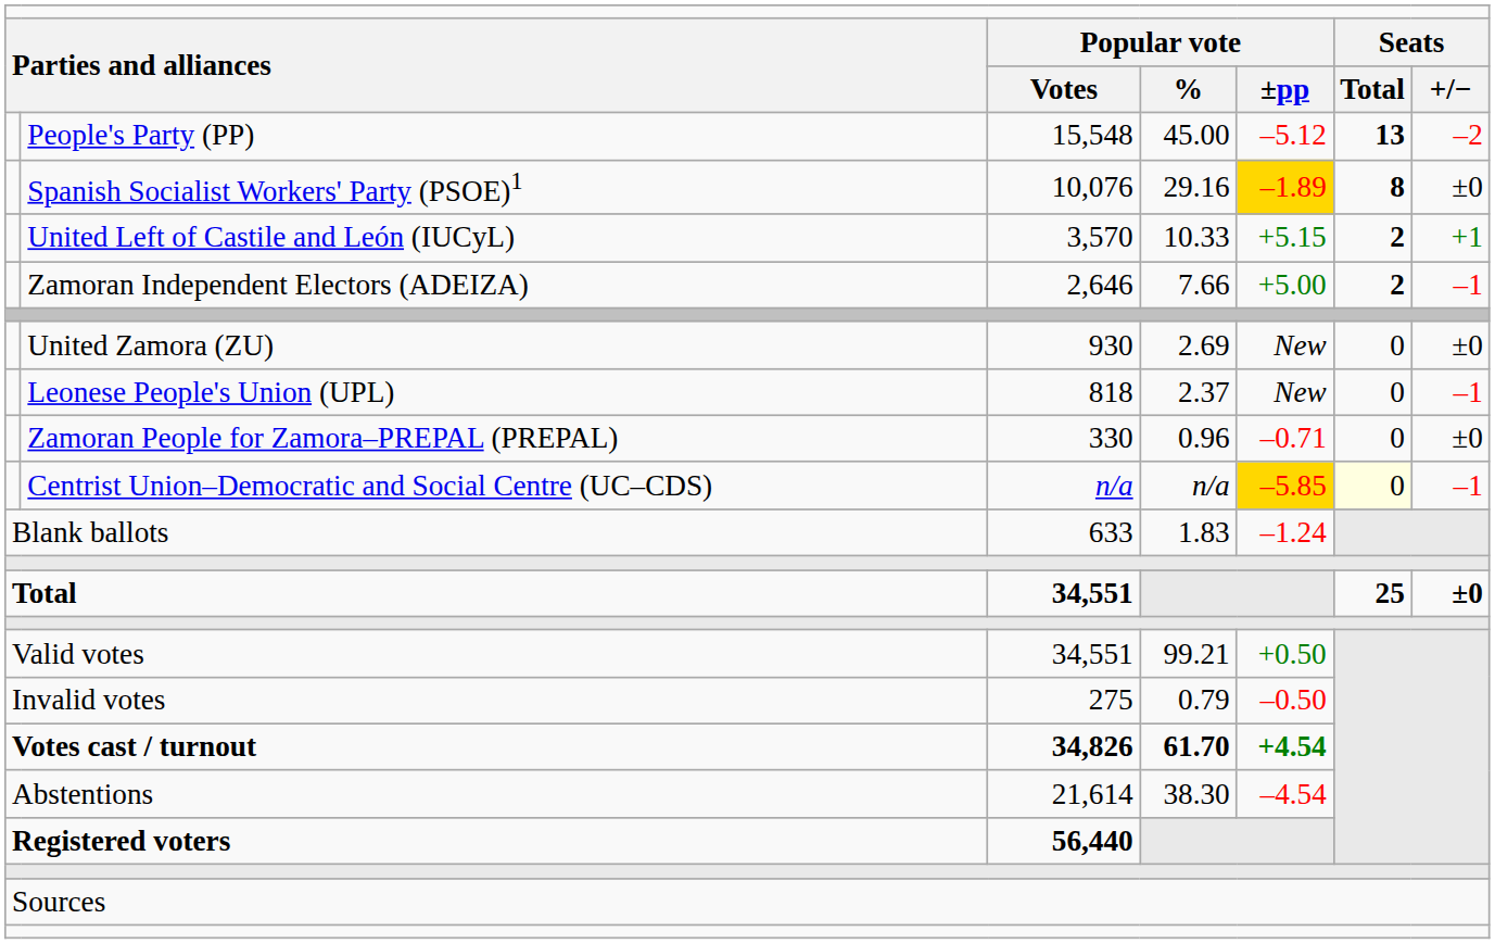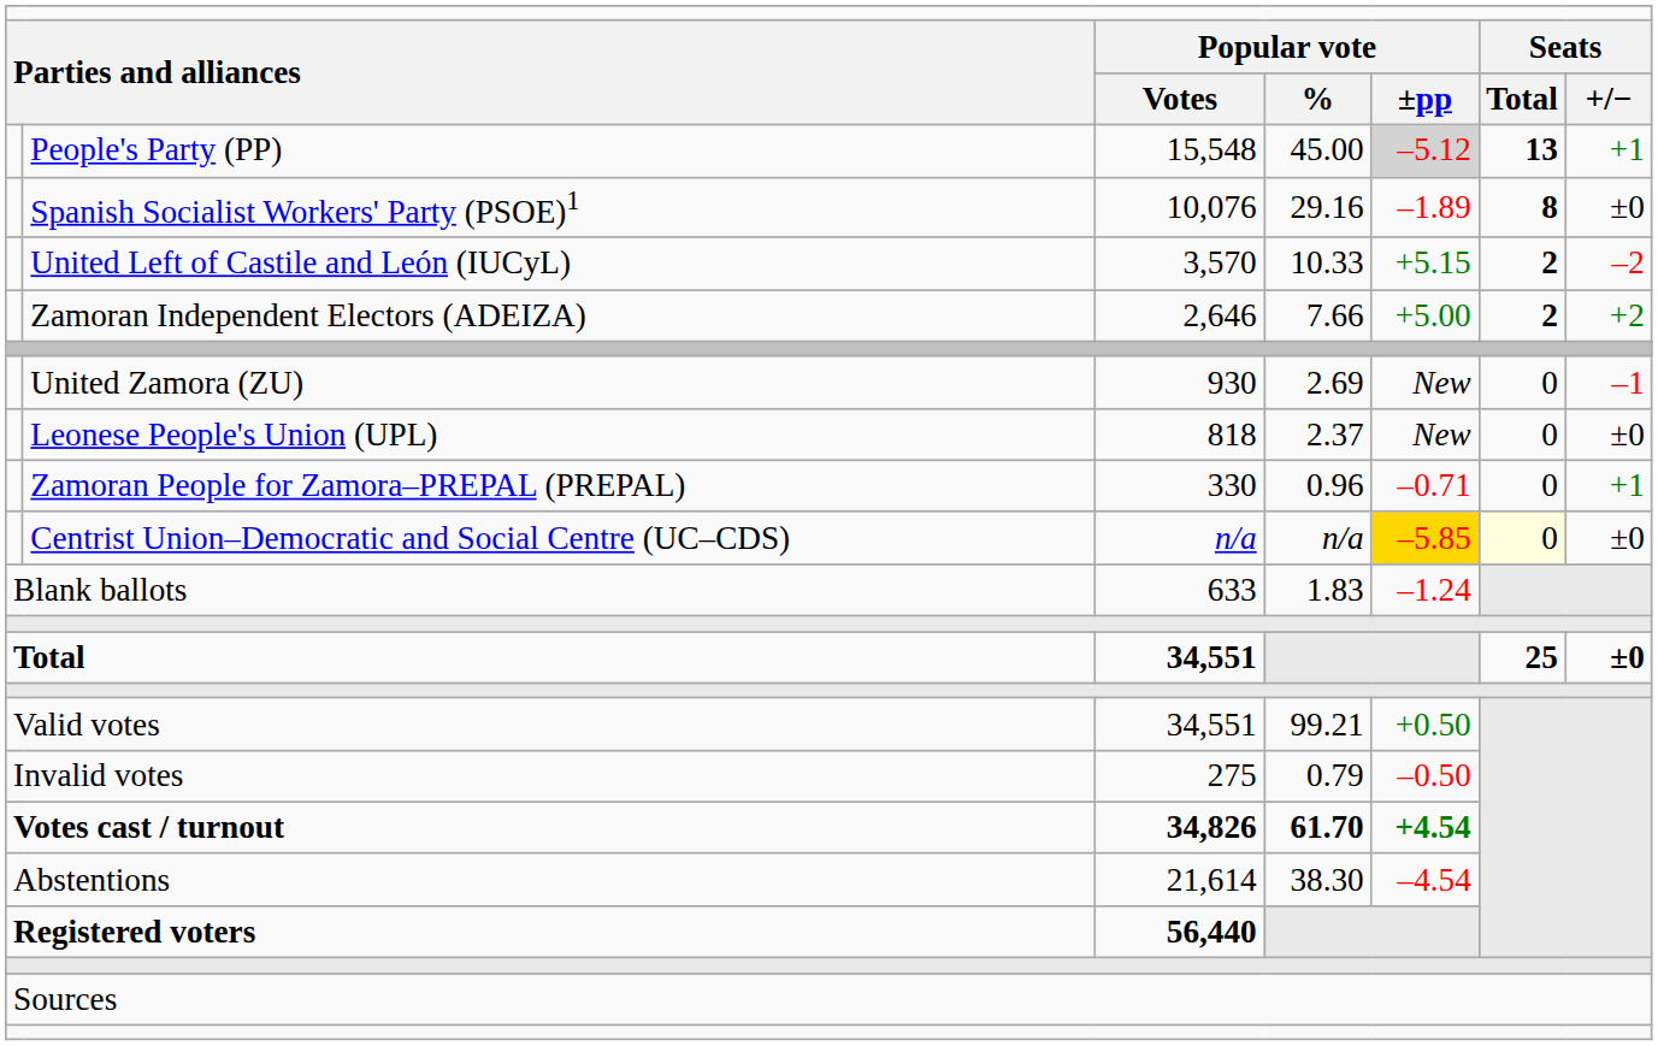People's Party (PP) | column 5: no background -> lightgrey background
People's Party (PP) | column 7: –2 -> +1
Spanish Socialist Workers' Party (PSOE)1 | column 5: gold background -> no background
United Left of Castile and León (IUCyL) | column 7: +1 -> –2
Zamoran Independent Electors (ADEIZA) | column 7: –1 -> +2
United Zamora (ZU) | column 7: ±0 -> –1
Leonese People's Union (UPL) | column 7: –1 -> ±0
Zamoran People for Zamora–PREPAL (PREPAL) | column 7: ±0 -> +1
Centrist Union–Democratic and Social Centre (UC–CDS) | column 7: –1 -> ±0
